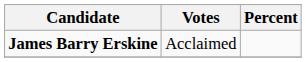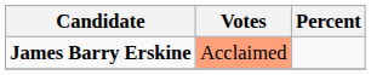James Barry Erskine | Votes: no background -> lightsalmon background
